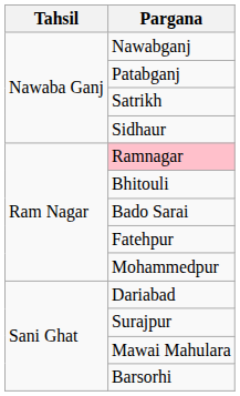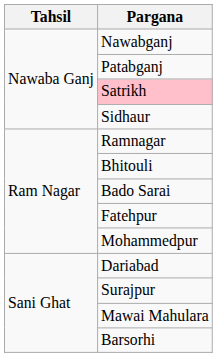Satrikh | Pargana: no background -> pink background
Ramnagar | Pargana: pink background -> no background
